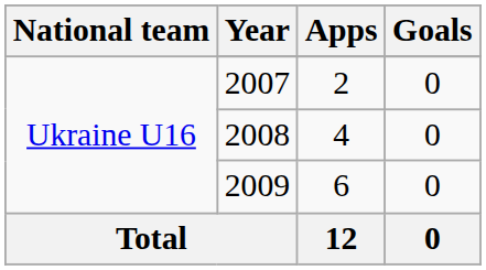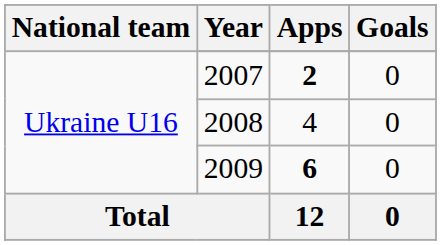2007 | Apps: normal -> bold
2009 | Apps: normal -> bold
